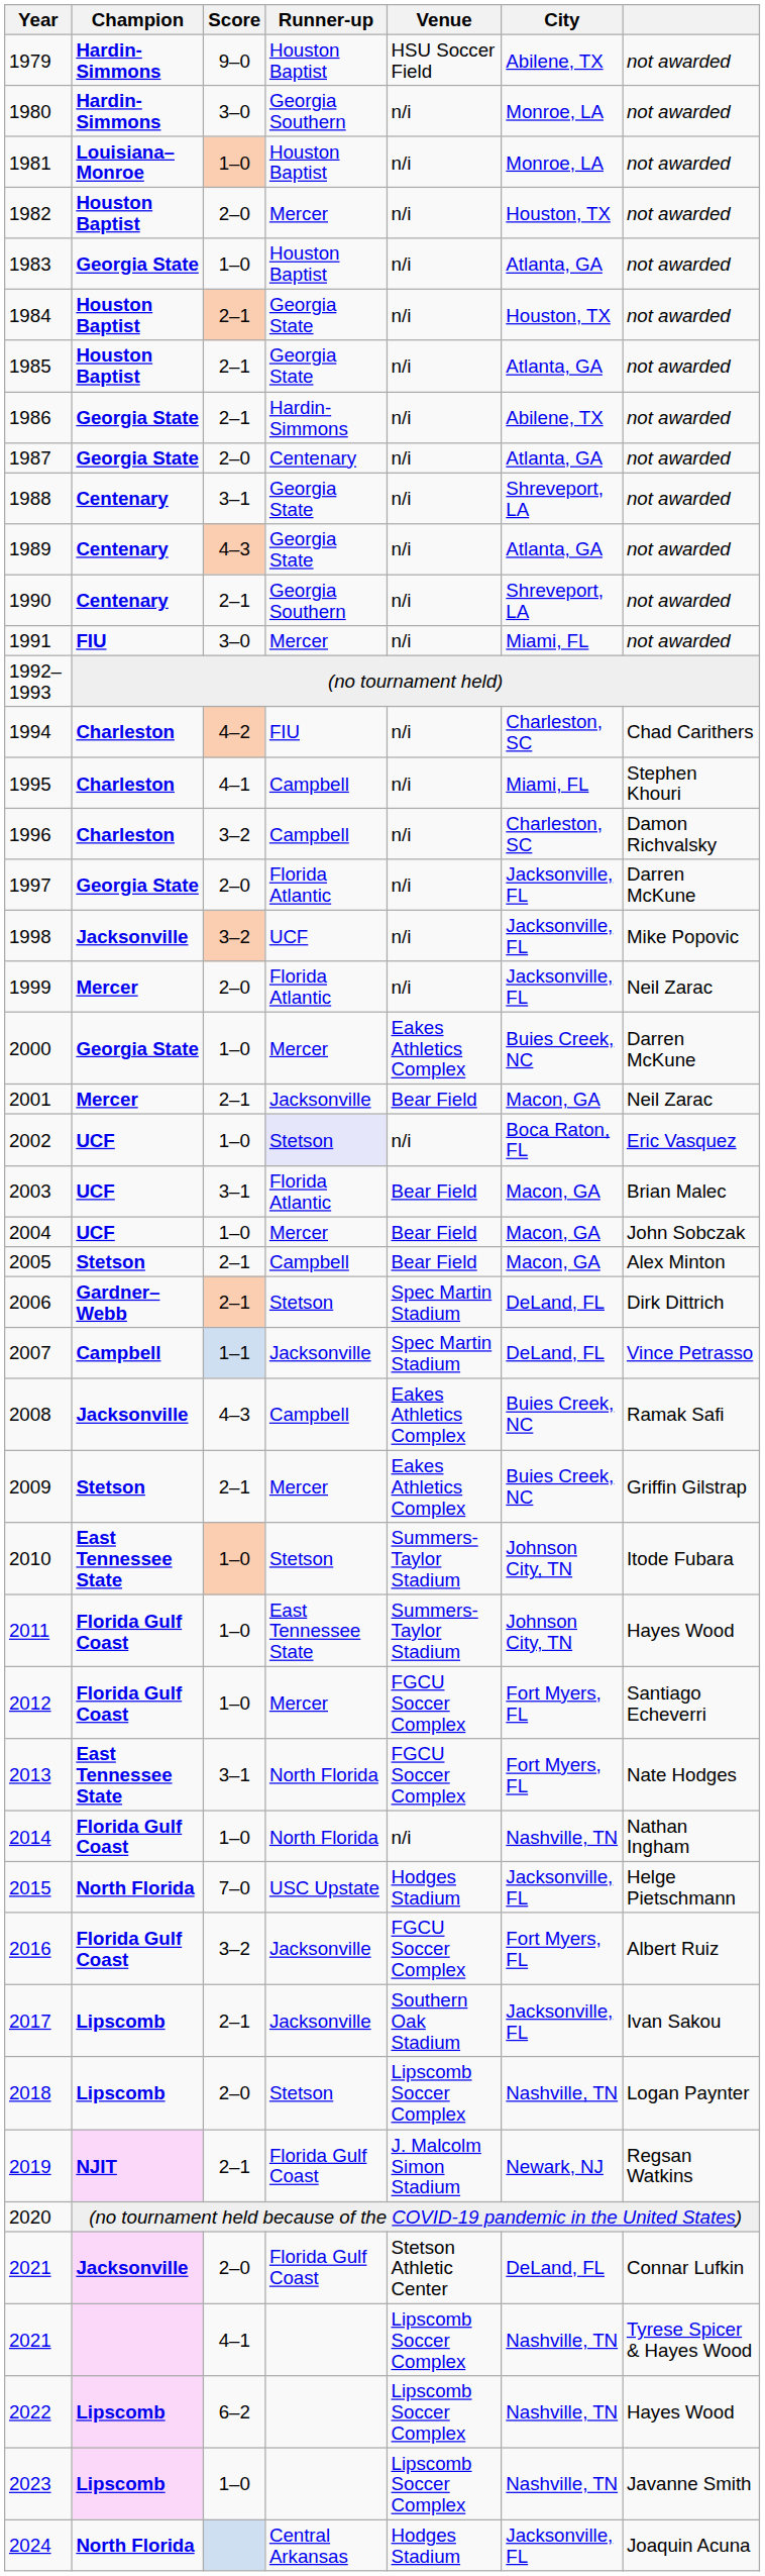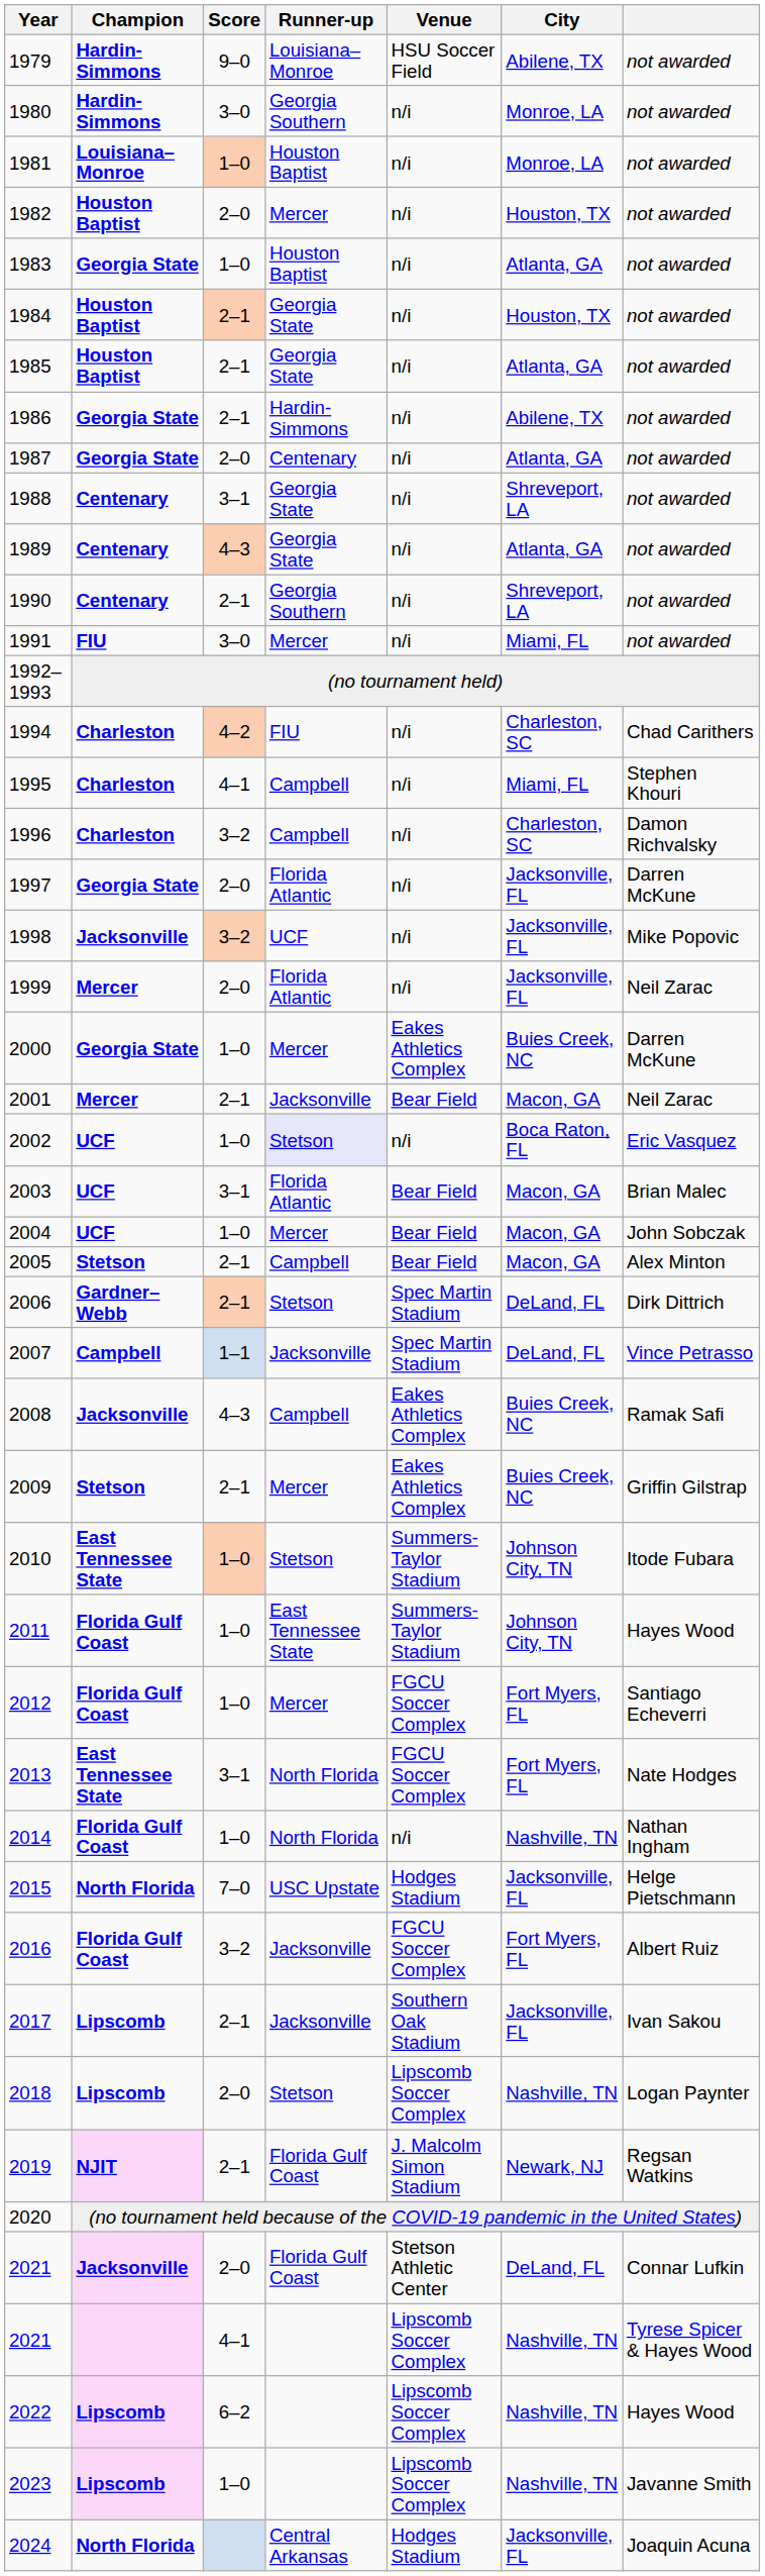1979 | Runner-up: Houston Baptist -> Louisiana–Monroe
